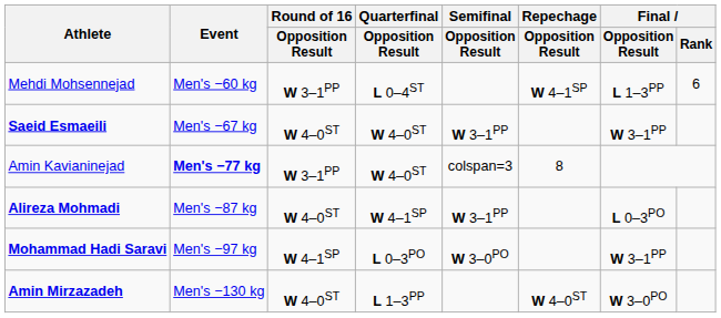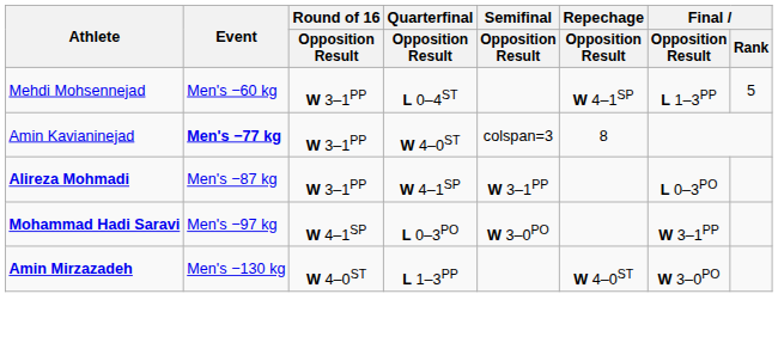Mehdi Mohsennejad | Final / Rank: 6 -> 5
- row: Saeid Esmaeili | Men's −67 kg | W 4–0ST | W 4–0ST | W 3–1PP | W 3–1PP
Alireza Mohmadi | Round of 16 / Opposition Result: W 4–0ST -> W 3–1PP
